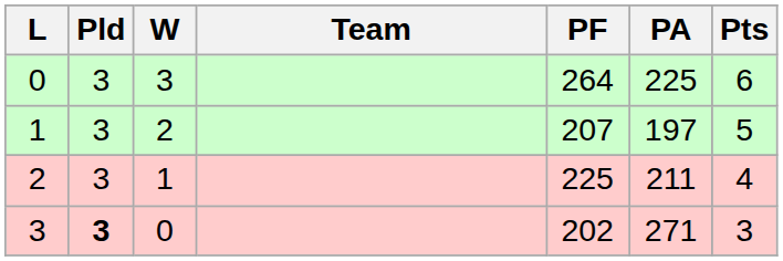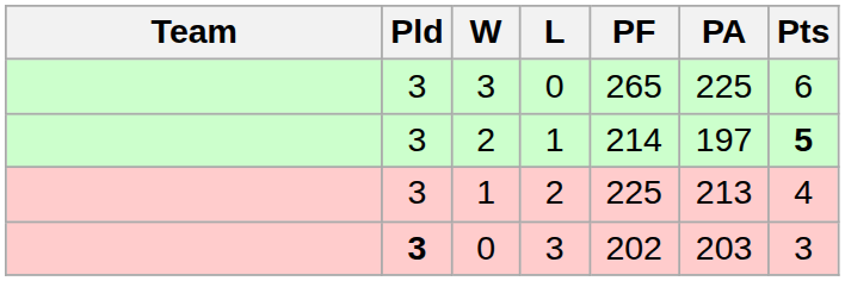columns swapped: Team <-> L
row 2 | PF: 264 -> 265
row 3 | PF: 207 -> 214
row 3 | Pts: normal -> bold
row 4 | PA: 211 -> 213
row 5 | PA: 271 -> 203
